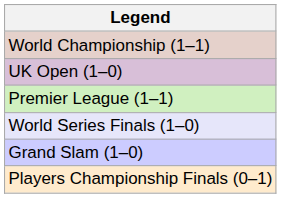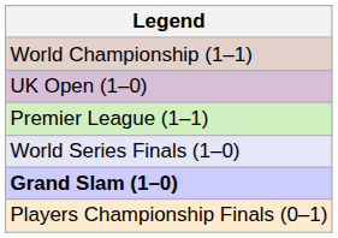row 6 | column 1: normal -> bold
